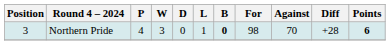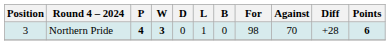Northern Pride | P: normal -> bold
Northern Pride | W: normal -> bold
Northern Pride | B: bold -> normal
